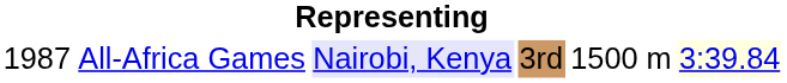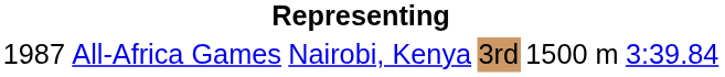row 2 | column 3: lavender background -> no background
row 2 | column 6: lightyellow background -> no background
